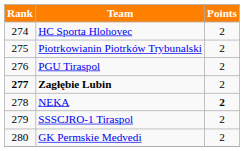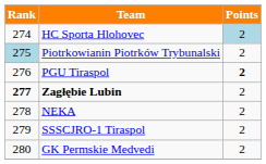HC Sporta Hlohovec | Points: no background -> lightblue background
Piotrkowianin Piotrków Trybunalski | Rank: no background -> lightblue background
PGU Tiraspol | Points: normal -> bold
NEKA | Points: bold -> normal
